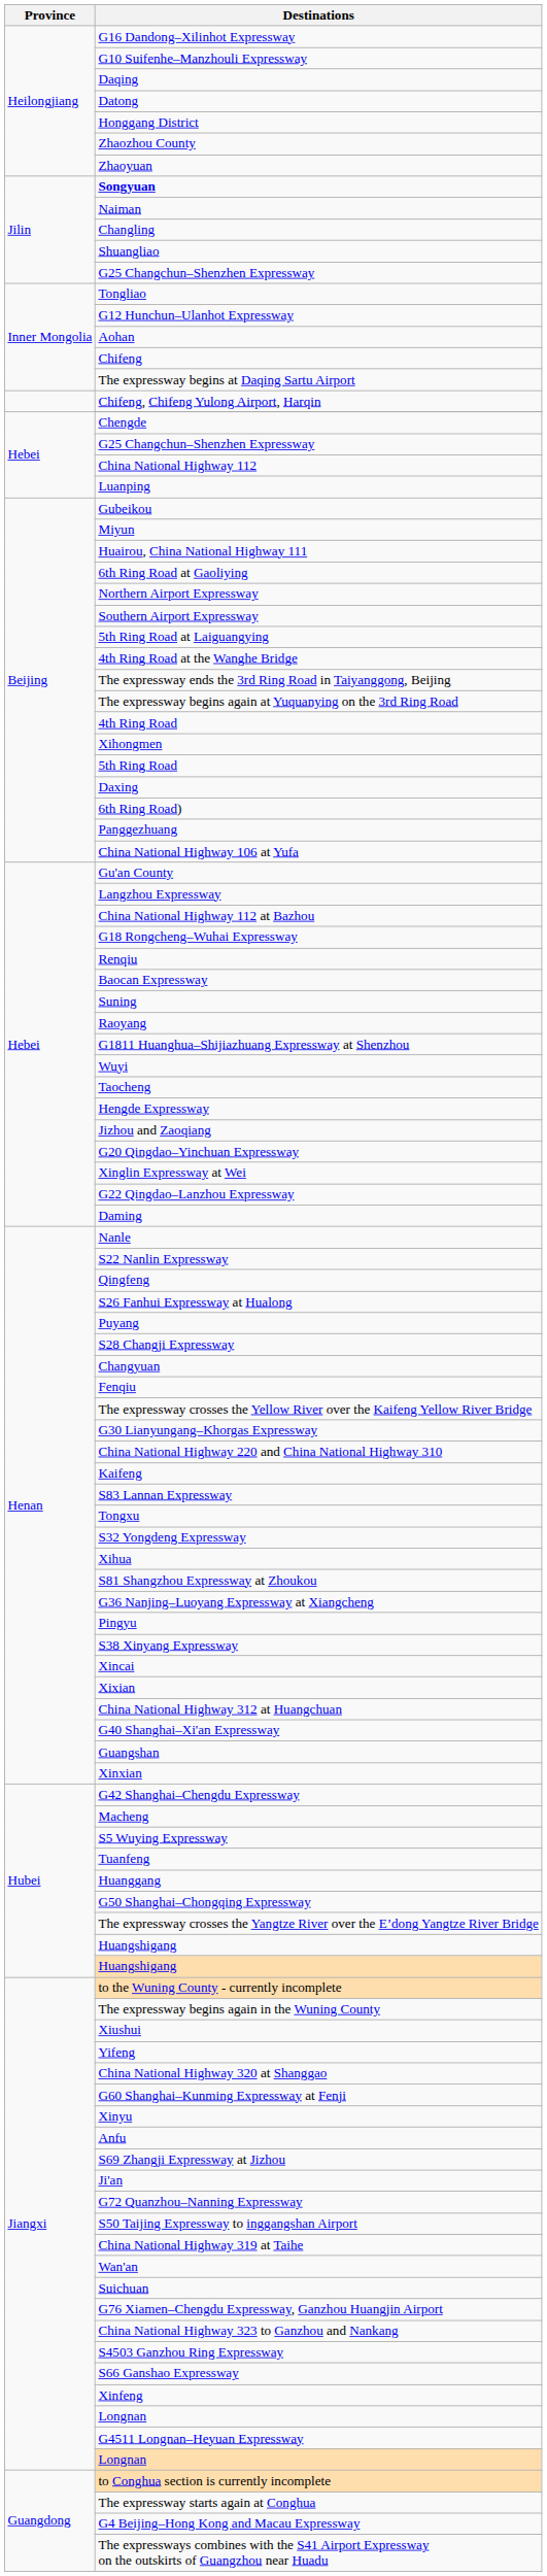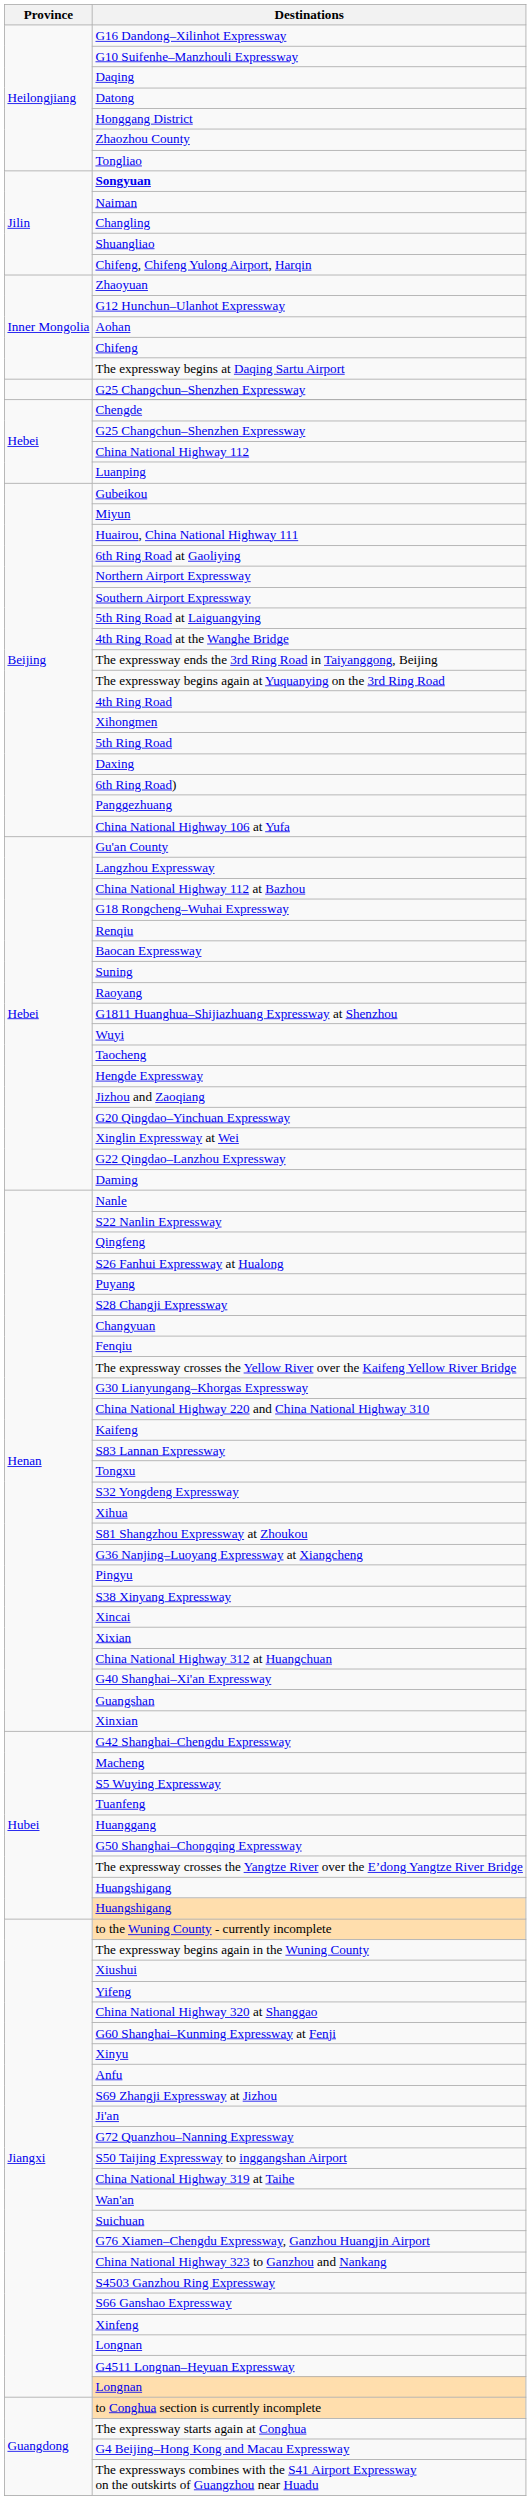row 8 | Destinations: Zhaoyuan -> Tongliao
row 13 | Destinations: G25 Changchun–Shenzhen Expressway -> Chifeng, Chifeng Yulong Airport, Harqin
row 14 | Destinations: Tongliao -> Zhaoyuan
row 19 | Destinations: Chifeng, Chifeng Yulong Airport, Harqin -> G25 Changchun–Shenzhen Expressway
